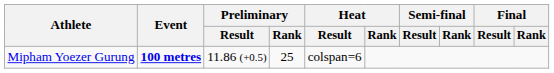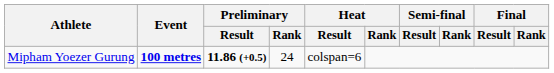Mipham Yoezer Gurung | Preliminary / Result: normal -> bold
Mipham Yoezer Gurung | Preliminary / Rank: 25 -> 24
